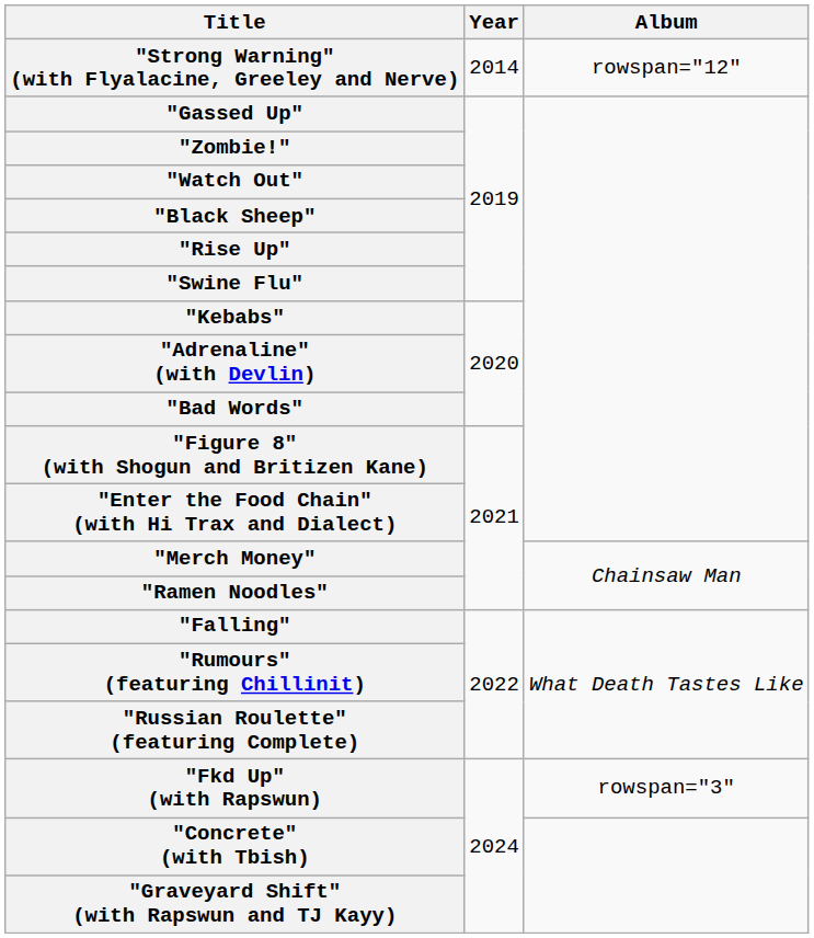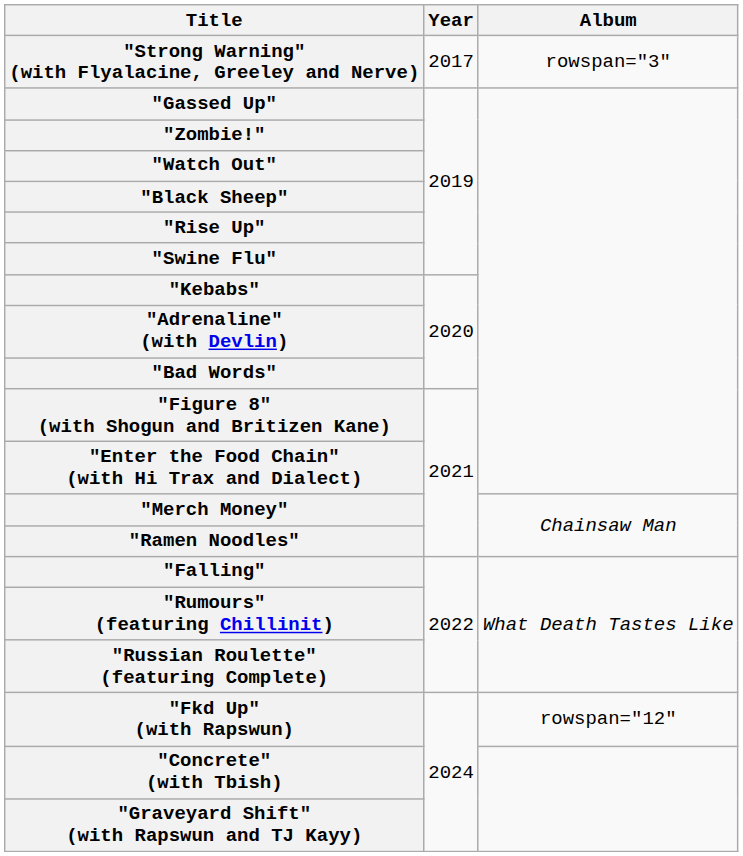"Strong Warning" (with Flyalacine, Greeley and Nerve) | Year: 2014 -> 2017
"Strong Warning" (with Flyalacine, Greeley and Nerve) | Album: rowspan="12" -> rowspan="3"
"Fkd Up" (with Rapswun) | Album: rowspan="3" -> rowspan="12"
